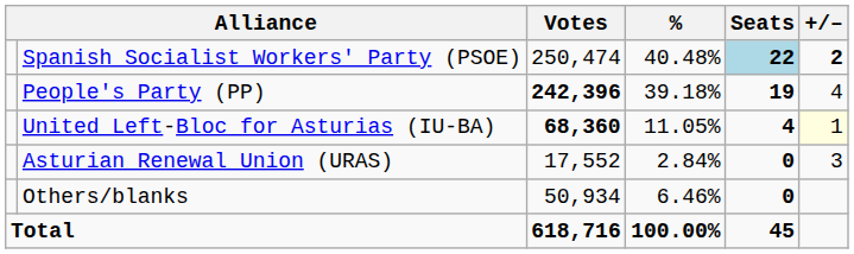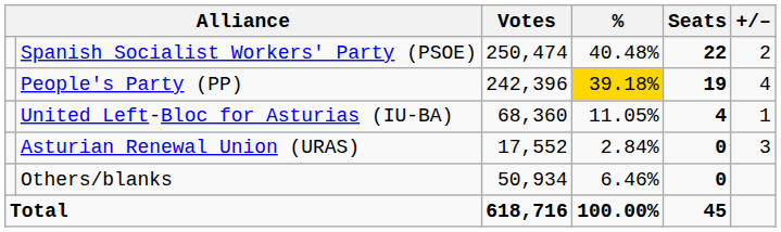Spanish Socialist Workers' Party (PSOE) | Seats: lightblue background -> no background
Spanish Socialist Workers' Party (PSOE) | +/–: bold -> normal
People's Party (PP) | Votes: bold -> normal
People's Party (PP) | %: no background -> gold background
United Left-Bloc for Asturias (IU-BA) | Votes: bold -> normal
United Left-Bloc for Asturias (IU-BA) | +/–: lightyellow background -> no background
